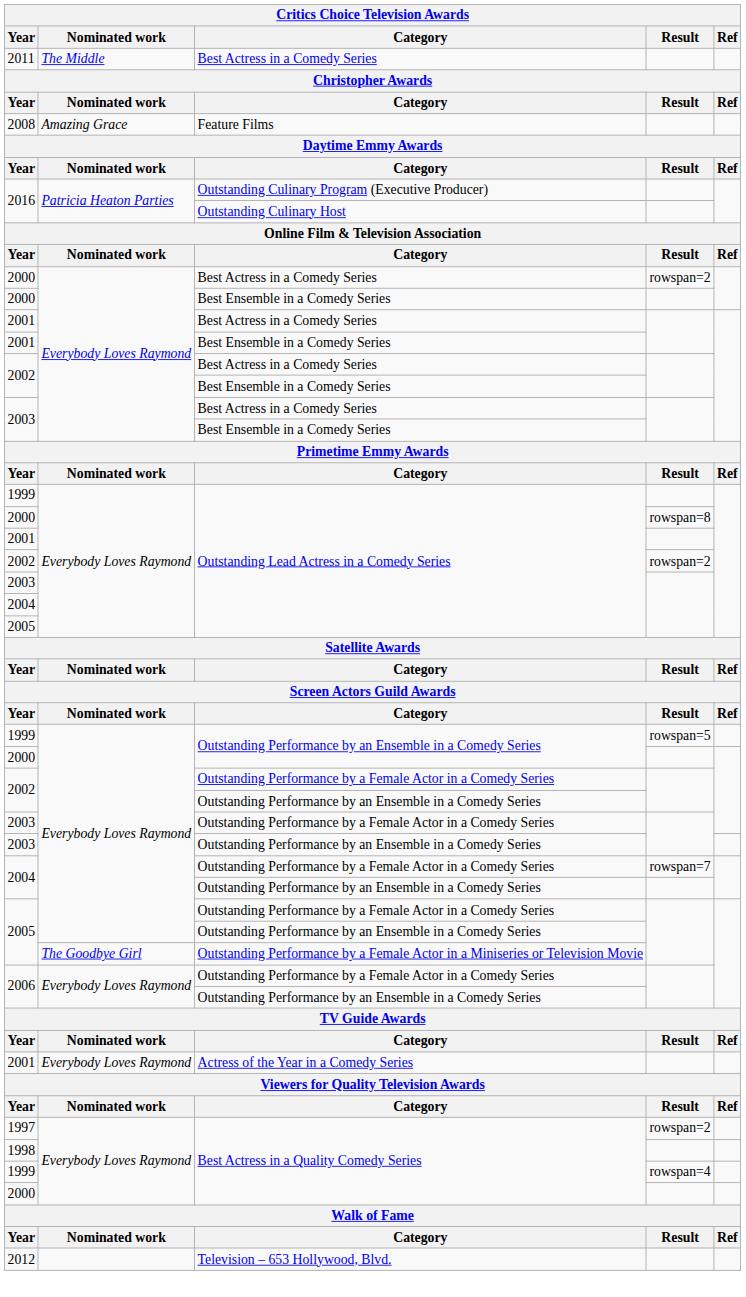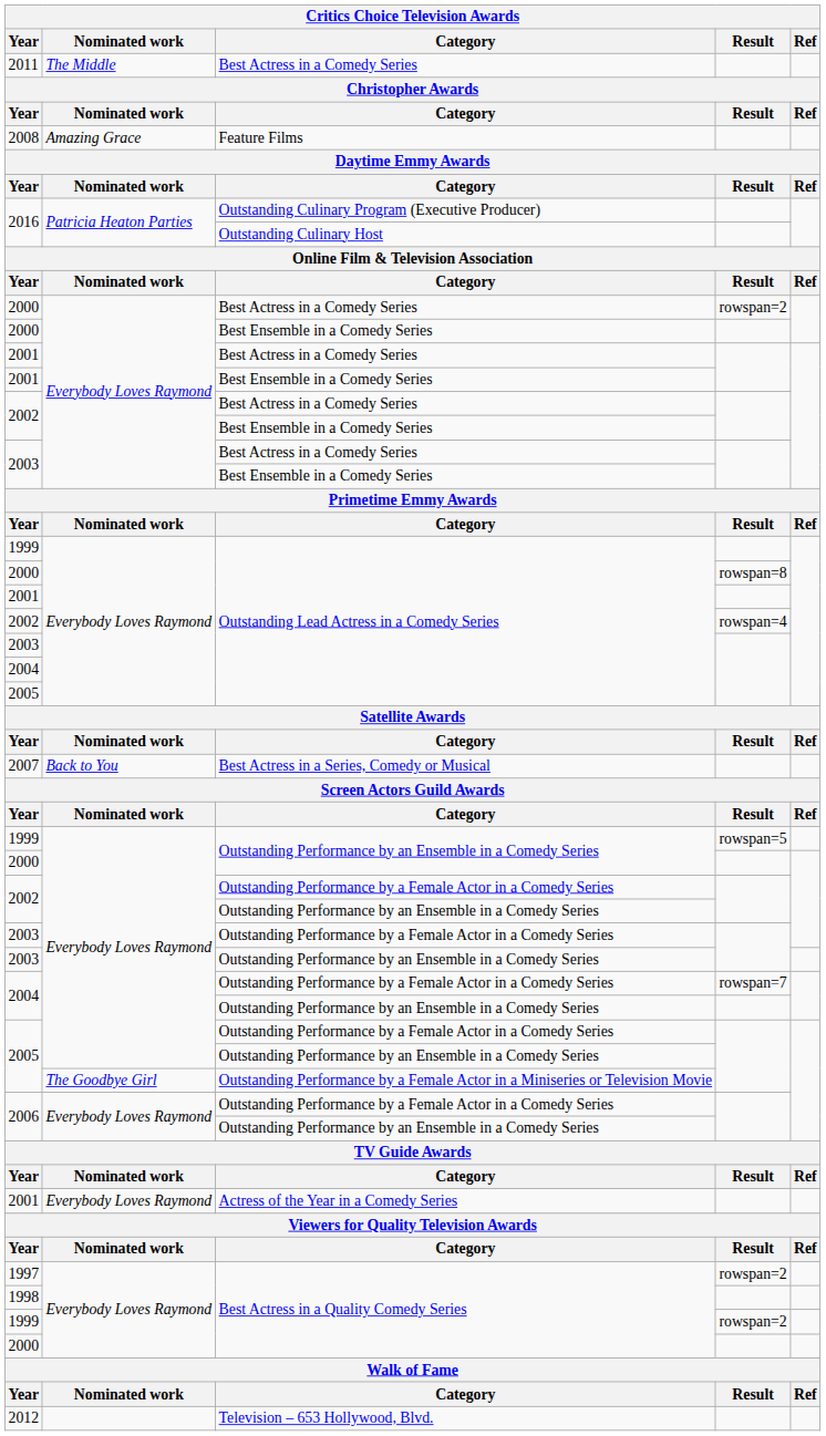2002 / Outstanding Lead Actress in a Comedy Series | Result: rowspan=2 -> rowspan=4
+ row: 2007 | Back to You | Best Actress in a Series, Comedy or Musical
1999 / Best Actress in a Quality Comedy Series | Result: rowspan=4 -> rowspan=2
